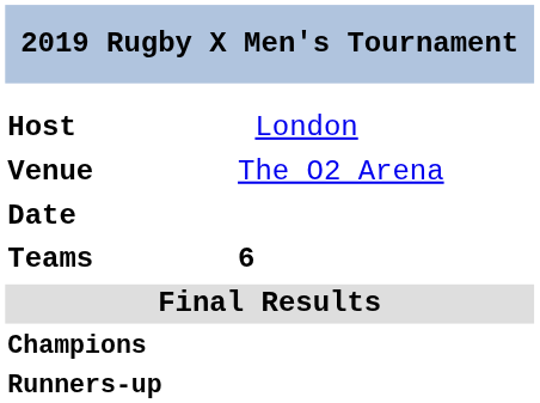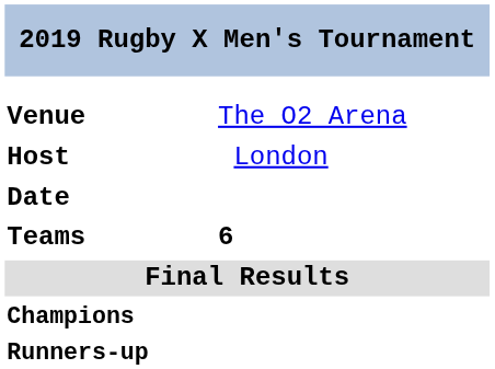row 2 | column 1: Host -> Venue
row 2 | column 2: London -> The O2 Arena
row 3 | column 1: Venue -> Host
row 3 | column 2: The O2 Arena -> London
